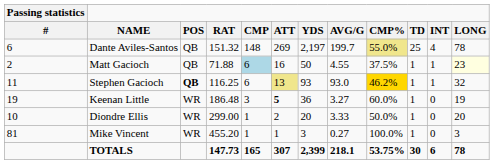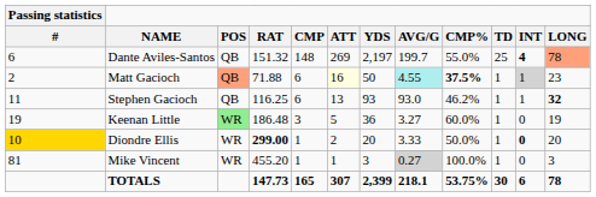Dante Aviles-Santos | CMP%: khaki background -> no background
Dante Aviles-Santos | INT: normal -> bold
Dante Aviles-Santos | LONG: no background -> lightsalmon background
Matt Gacioch | POS: no background -> lightsalmon background
Matt Gacioch | CMP: lightblue background -> no background
Matt Gacioch | ATT: no background -> lightyellow background
Matt Gacioch | AVG/G: no background -> paleturquoise background
Matt Gacioch | CMP%: normal -> bold
Matt Gacioch | INT: no background -> lightgrey background
Matt Gacioch | LONG: lightyellow background -> no background
Stephen Gacioch | POS: bold -> normal
Stephen Gacioch | ATT: khaki background -> no background
Stephen Gacioch | CMP%: gold background -> no background
Stephen Gacioch | LONG: normal -> bold
Keenan Little | POS: no background -> lightgreen background
Keenan Little | ATT: bold -> normal
Diondre Ellis | Passing statistics / #: no background -> gold background
Diondre Ellis | RAT: normal -> bold
Diondre Ellis | INT: normal -> bold
Mike Vincent | AVG/G: no background -> lightgrey background
